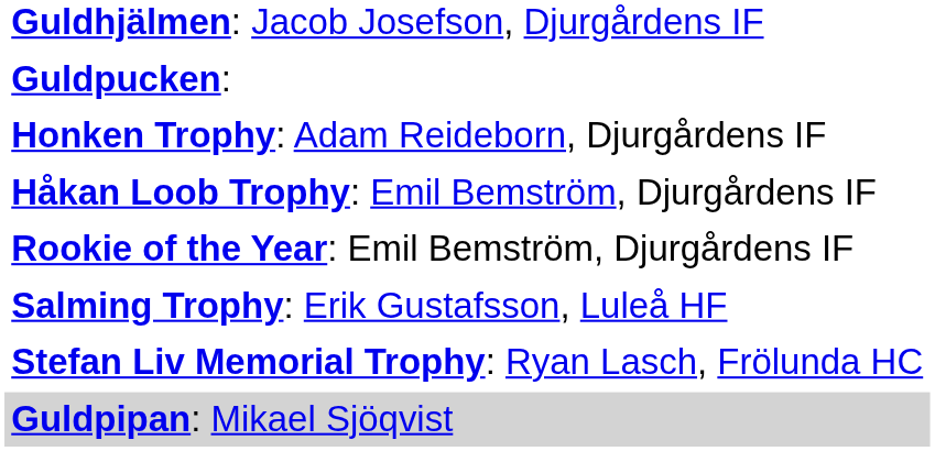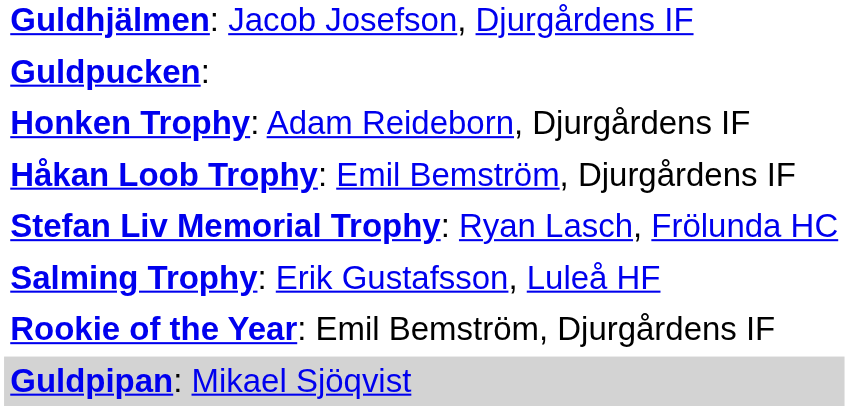row 5 | column 1: Rookie of the Year: Emil Bemström, Djurgårdens IF -> Stefan Liv Memorial Trophy: Ryan Lasch, Frölunda HC
row 7 | column 1: Stefan Liv Memorial Trophy: Ryan Lasch, Frölunda HC -> Rookie of the Year: Emil Bemström, Djurgårdens IF
